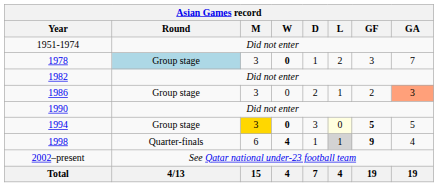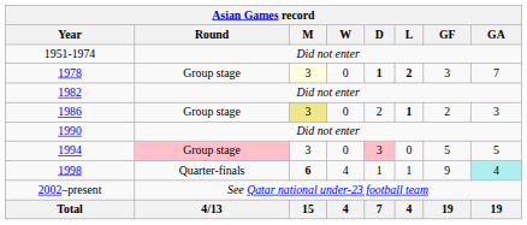1978 | Round: lightblue background -> no background
1978 | M: no background -> lightyellow background
1978 | W: bold -> normal
1978 | D: normal -> bold
1978 | L: normal -> bold
1986 | M: no background -> khaki background
1986 | L: normal -> bold
1986 | GA: lightsalmon background -> no background
1994 | Round: no background -> pink background
1994 | M: gold background -> no background
1994 | W: bold -> normal
1994 | D: no background -> pink background
1994 | L: lightyellow background -> no background
1994 | GF: bold -> normal
1998 | M: normal -> bold
1998 | W: bold -> normal
1998 | L: lightgrey background -> no background
1998 | GF: bold -> normal
1998 | GA: no background -> paleturquoise background
